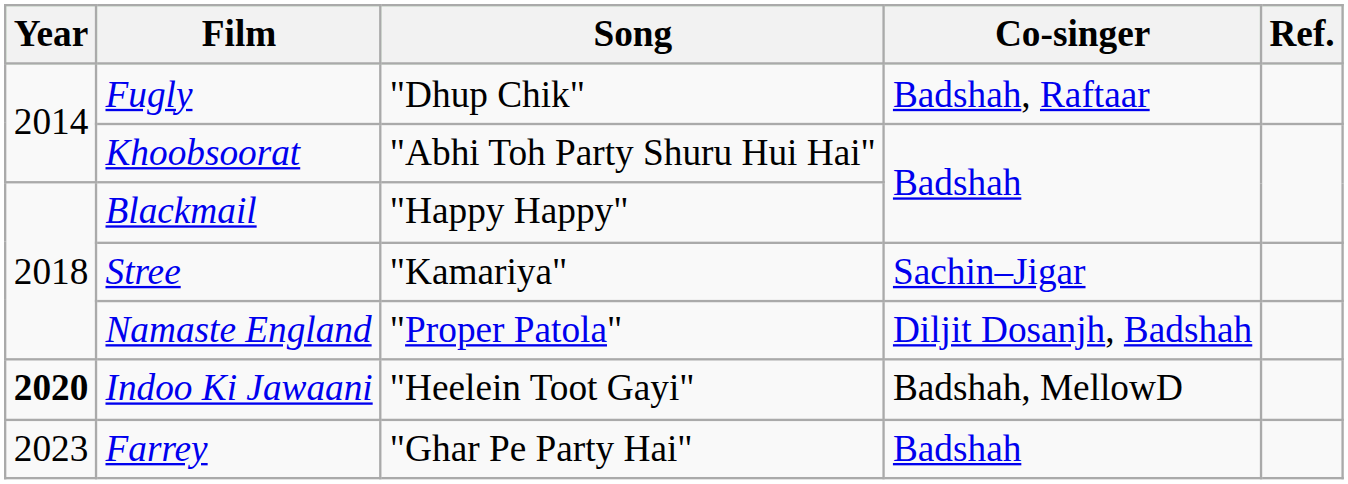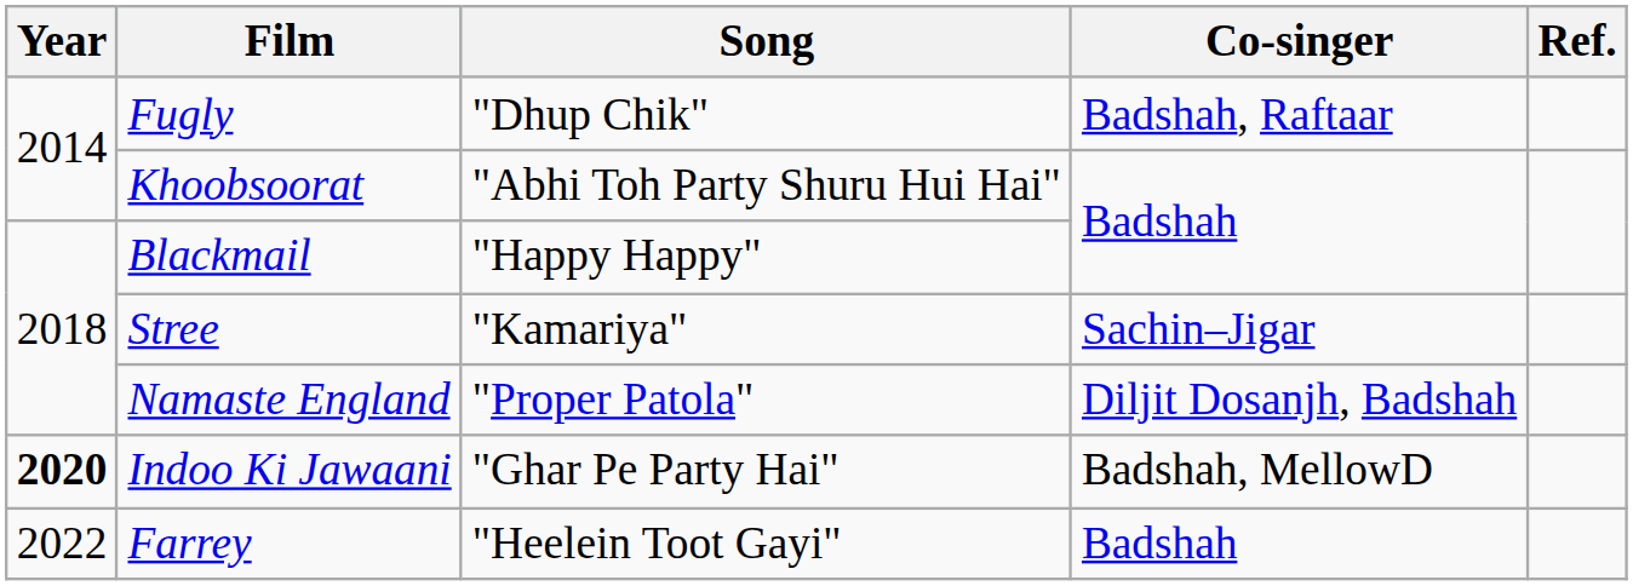Indoo Ki Jawaani | Song: "Heelein Toot Gayi" -> "Ghar Pe Party Hai"
Farrey | Year: 2023 -> 2022
Farrey | Song: "Ghar Pe Party Hai" -> "Heelein Toot Gayi"
